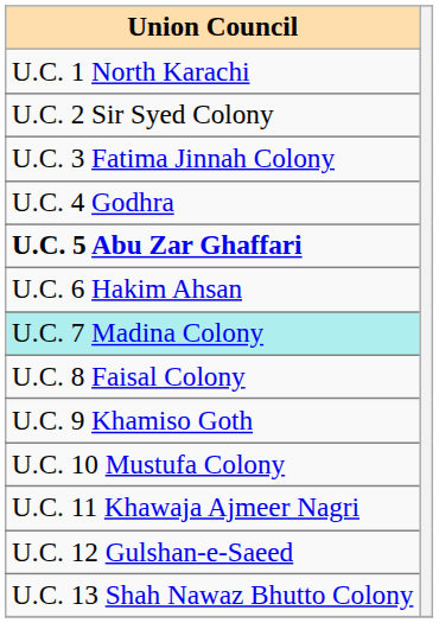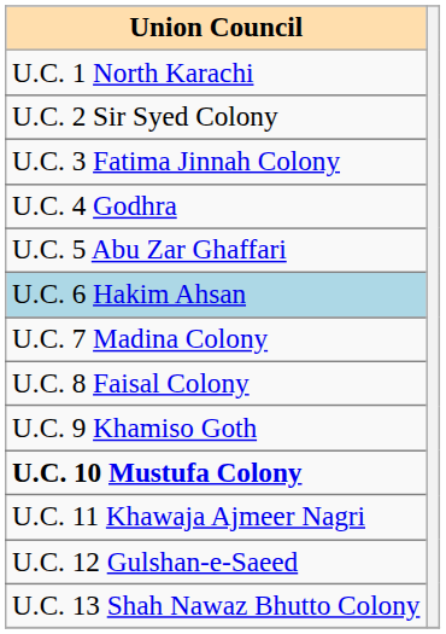U.C. 5 Abu Zar Ghaffari | Union Council: bold -> normal
U.C. 6 Hakim Ahsan | Union Council: no background -> lightblue background
U.C. 7 Madina Colony | Union Council: paleturquoise background -> no background
U.C. 10 Mustufa Colony | Union Council: normal -> bold
